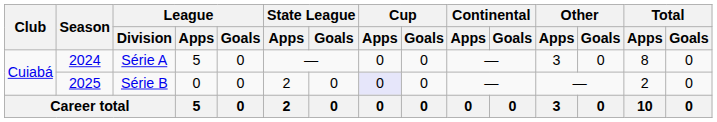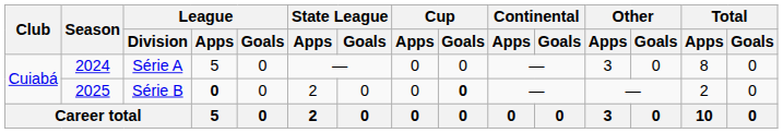Série B | League / Apps: normal -> bold
Série B | Cup / Apps: lavender background -> no background
Série B | Cup / Goals: normal -> bold
